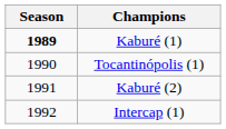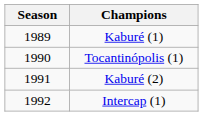Kaburé (1) | Season: bold -> normal
